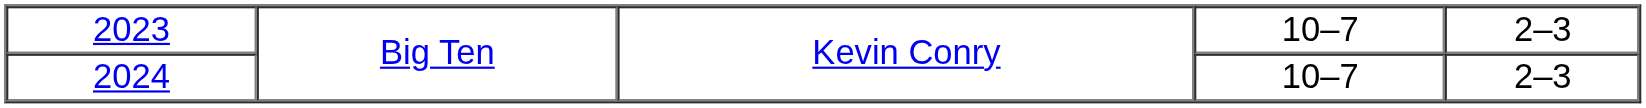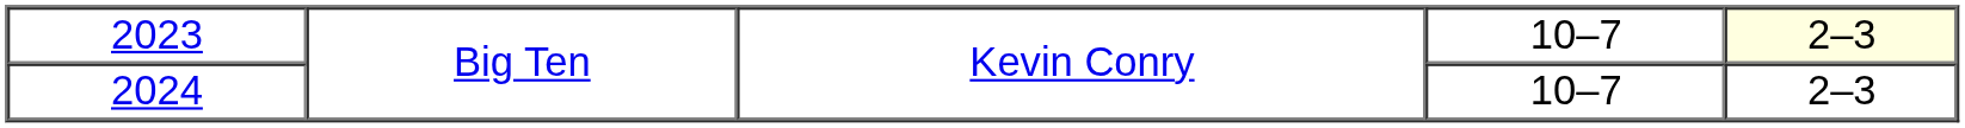2023 | column 5: no background -> lightyellow background
